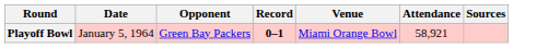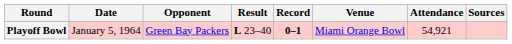+ column: Result | L 23–40
Playoff Bowl | Attendance: 58,921 -> 54,921
